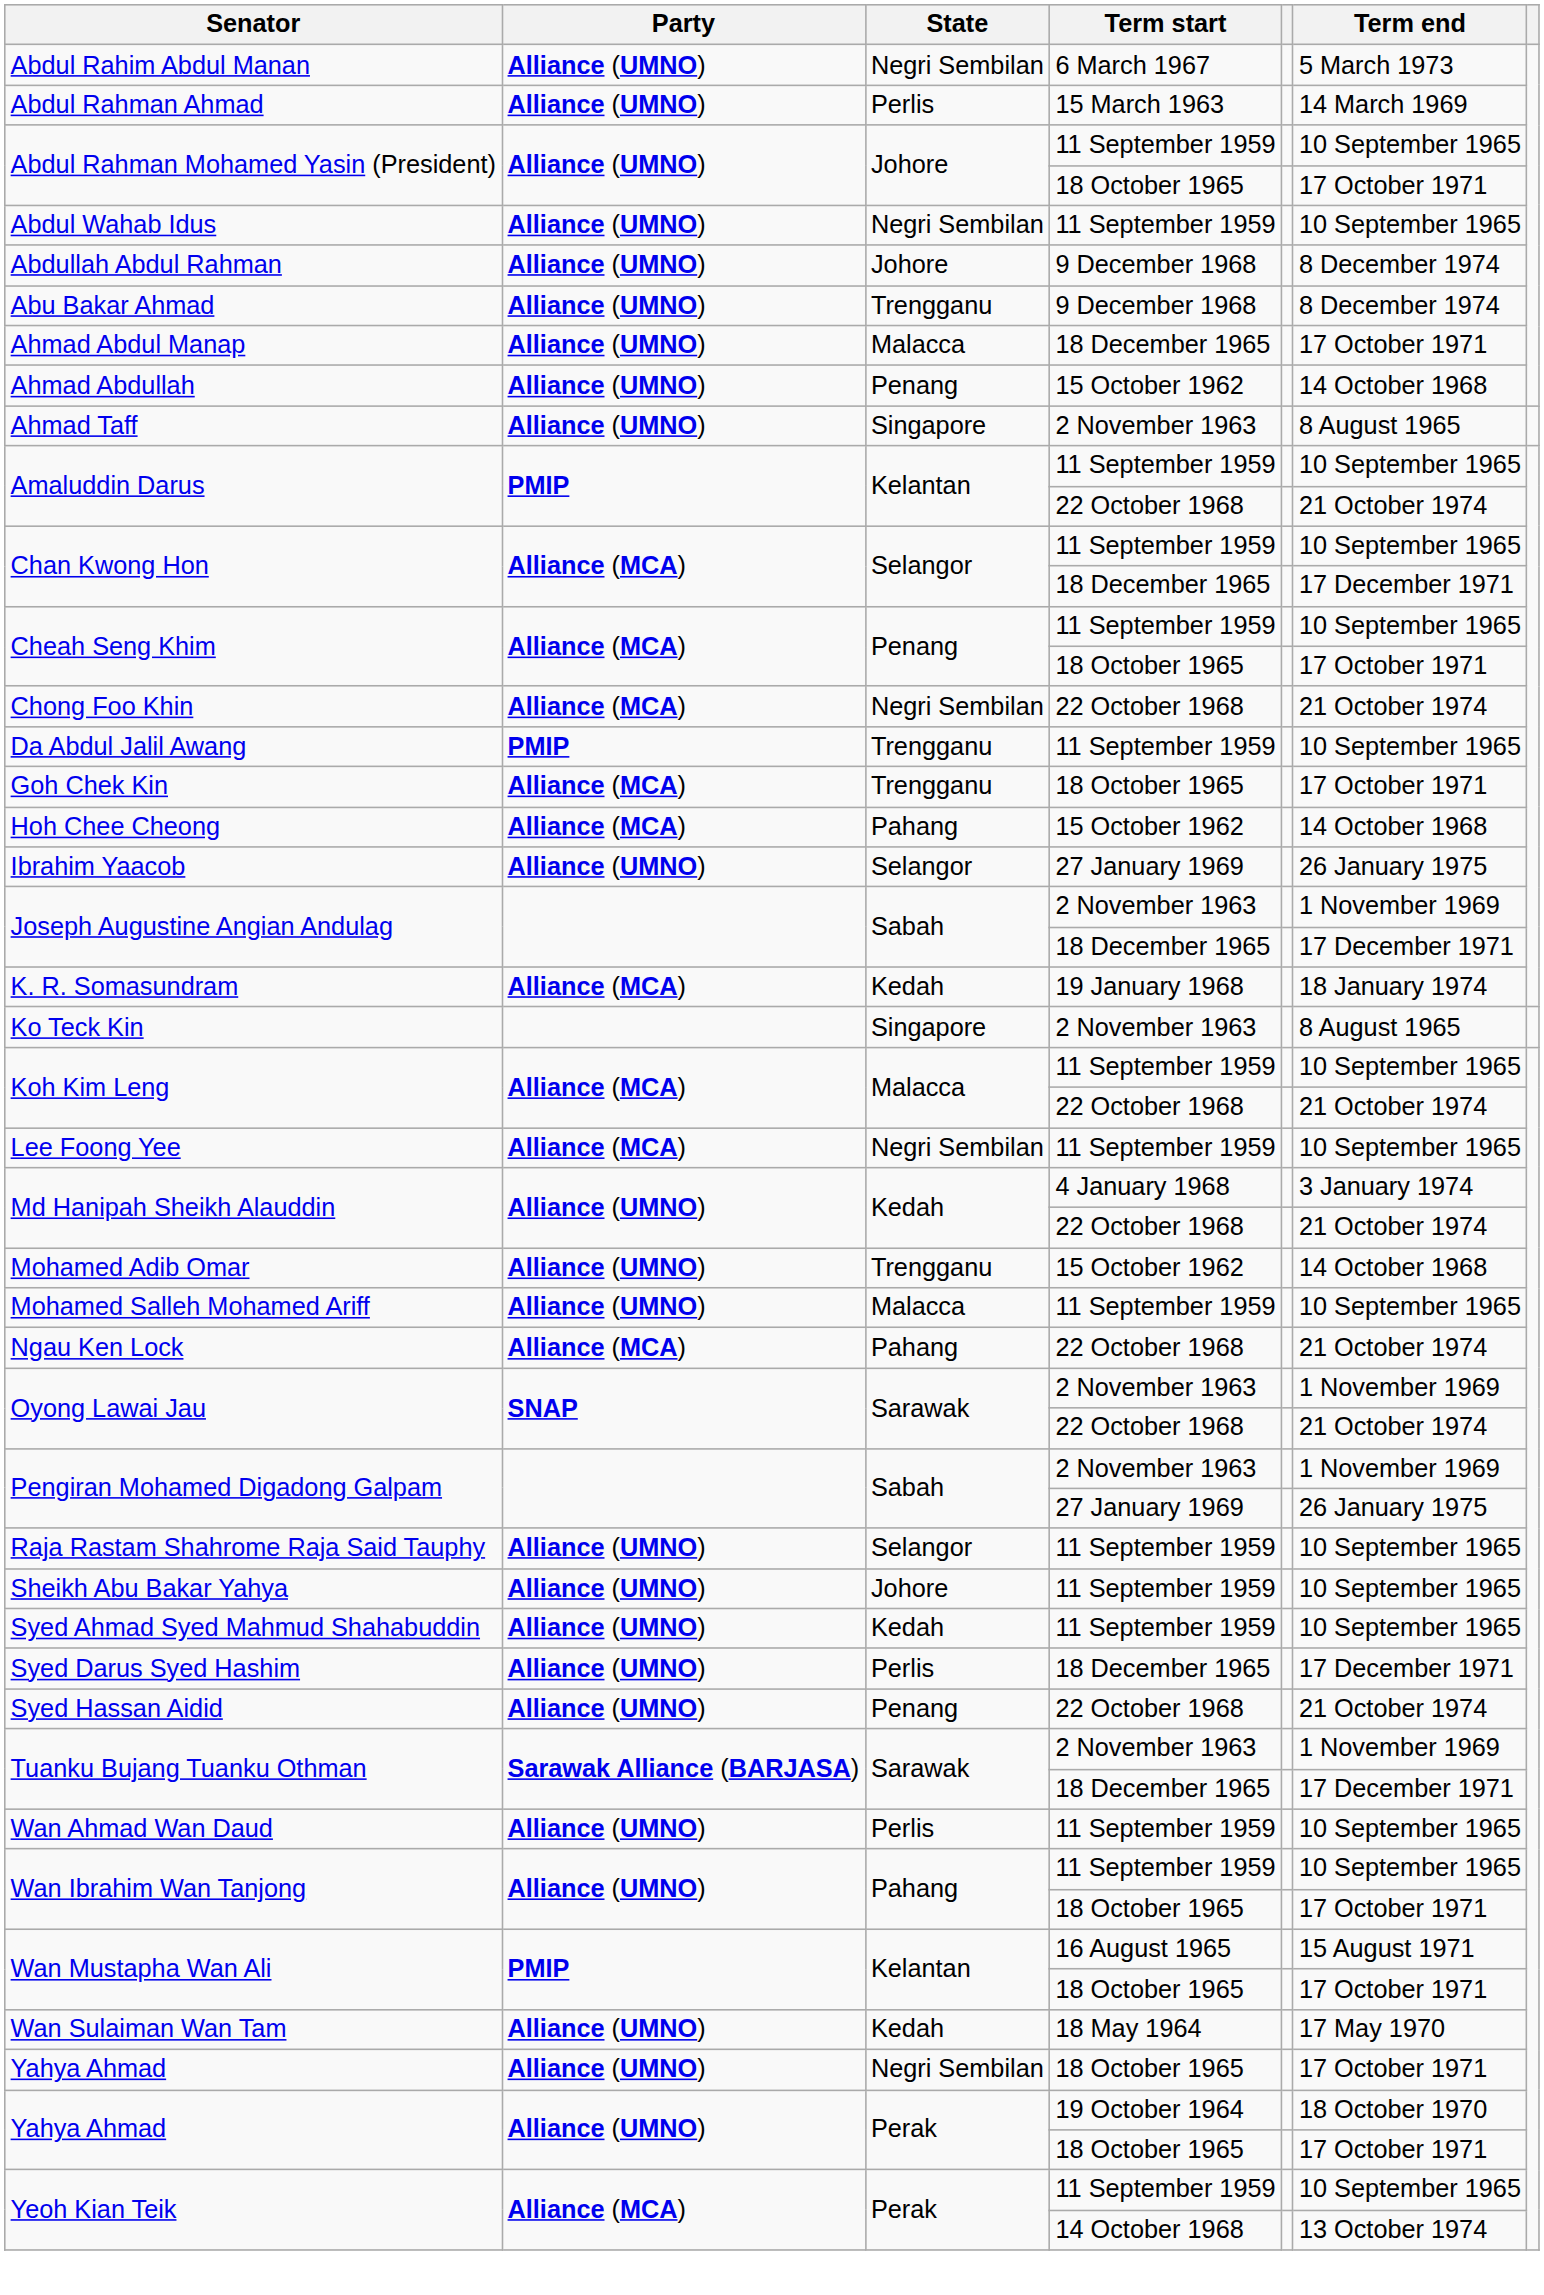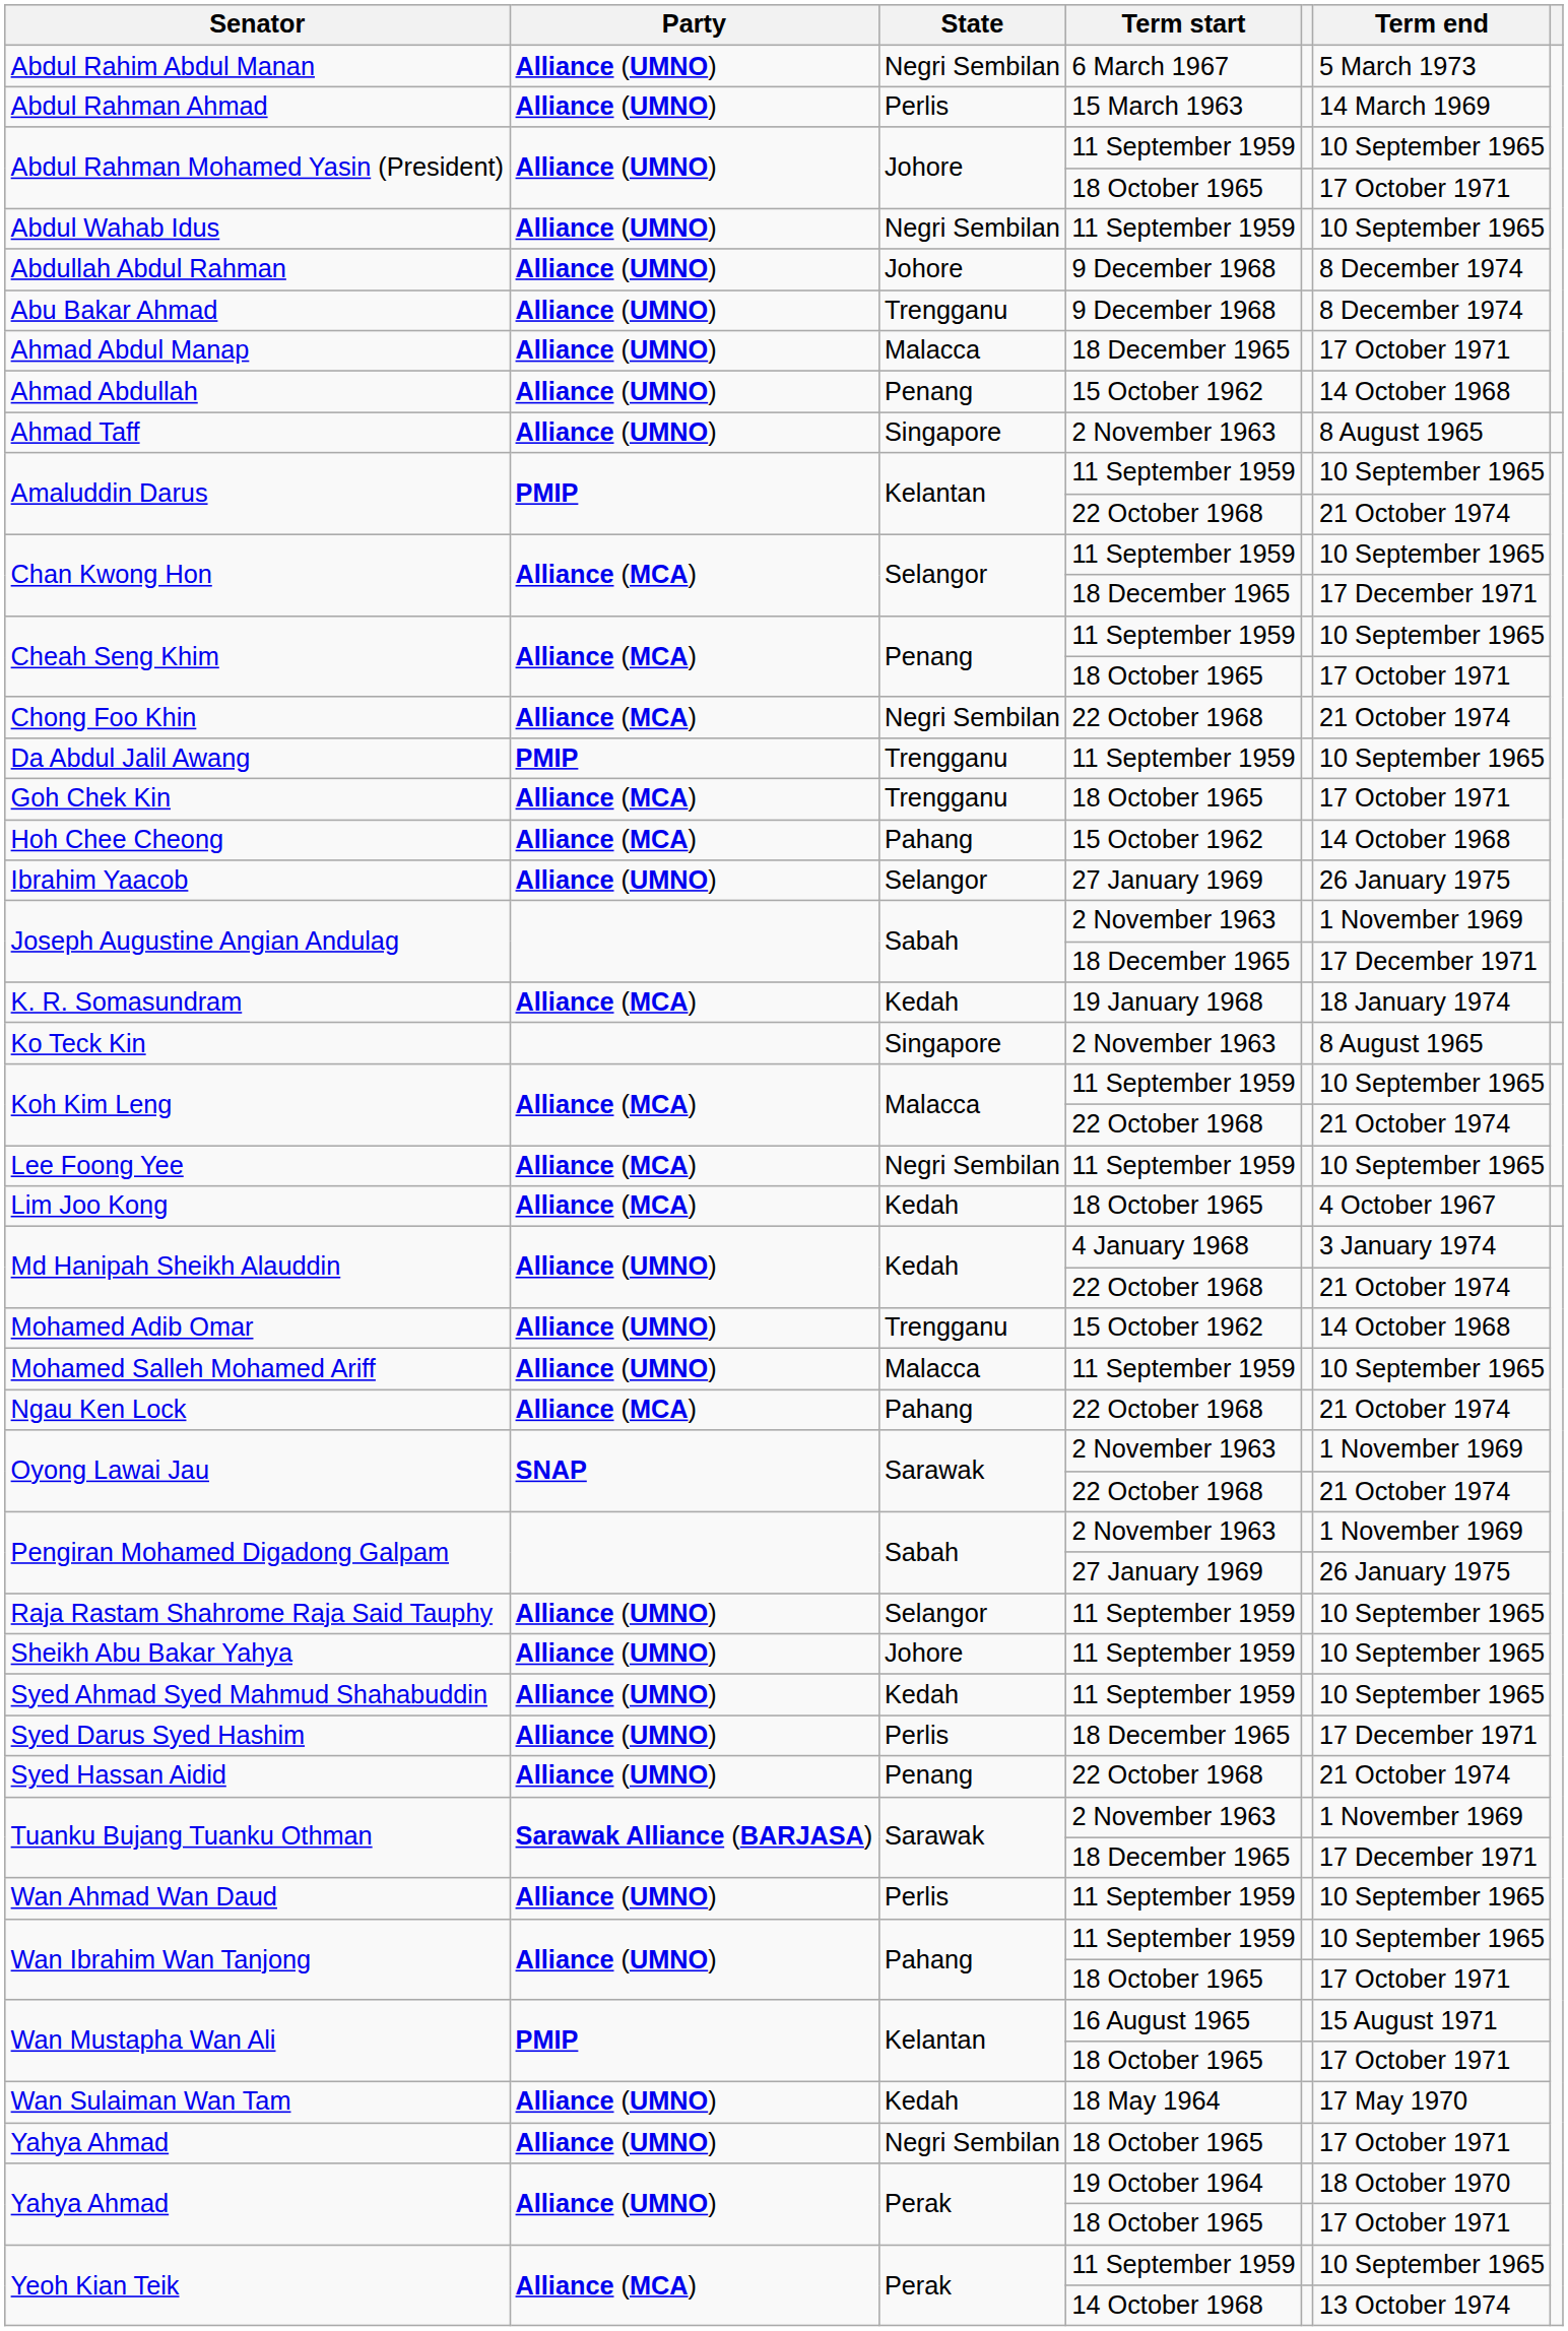+ row: Lim Joo Kong | Alliance (MCA) | Kedah | 18 October 1965 | 4 October 1967
